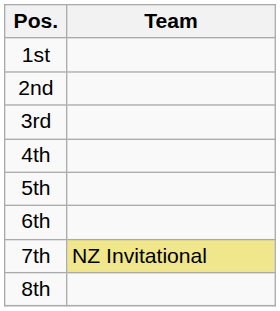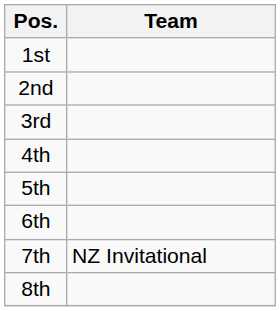7th | Team: khaki background -> no background
